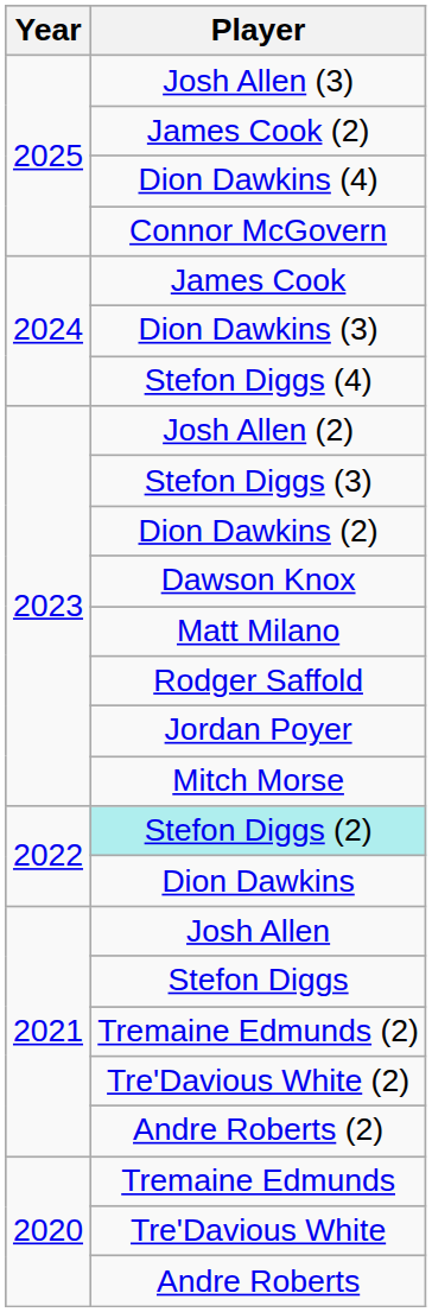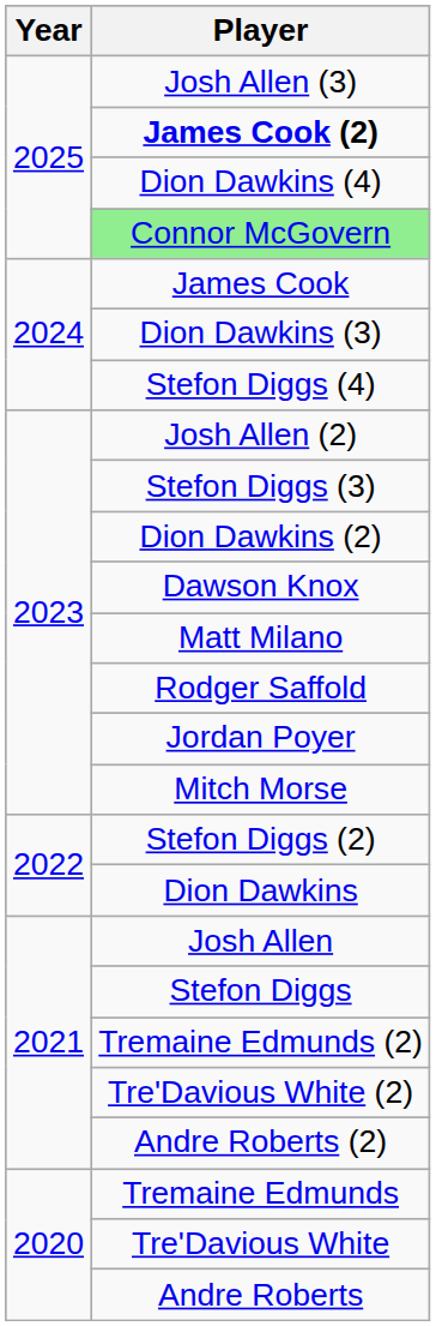James Cook (2) | Player: normal -> bold
Connor McGovern | Player: no background -> lightgreen background
Stefon Diggs (2) | Player: paleturquoise background -> no background
